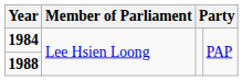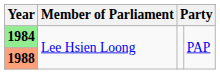1984 | Year: no background -> lightgreen background
1988 | Year: no background -> lightsalmon background
